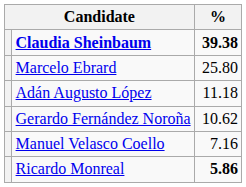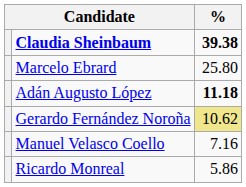Adán Augusto López | %: normal -> bold
Gerardo Fernández Noroña | %: no background -> khaki background
Ricardo Monreal | %: bold -> normal
